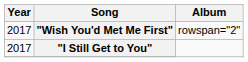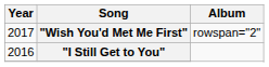"I Still Get to You" | Year: 2017 -> 2016
